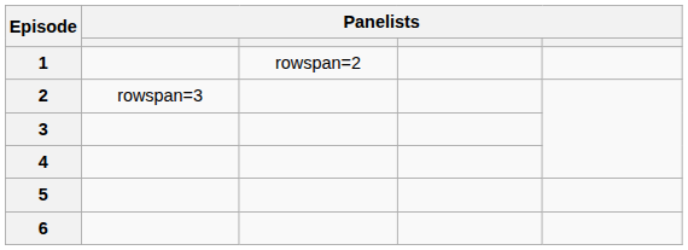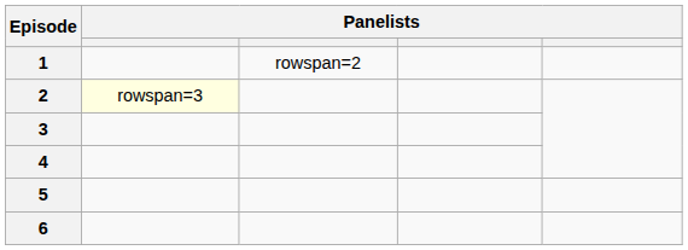2 | column 2: no background -> lightyellow background
